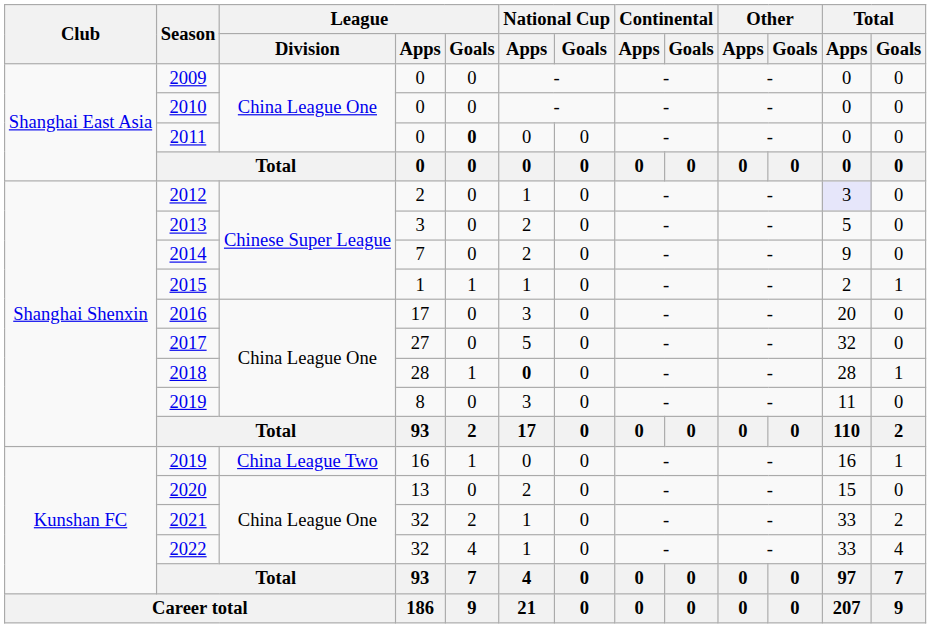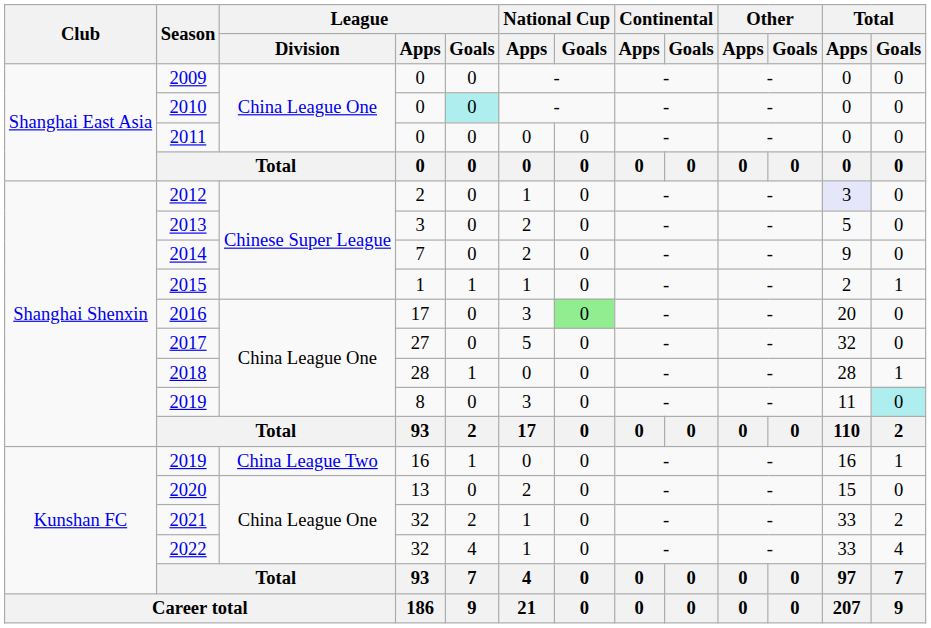2010 | League / Goals: no background -> paleturquoise background
2011 | League / Goals: bold -> normal
2016 | National Cup / Goals: no background -> lightgreen background
2018 | National Cup / Apps: bold -> normal
2019 / 8 | Total / Goals: no background -> paleturquoise background
